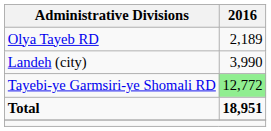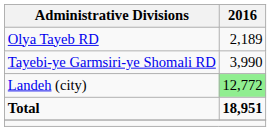row 3 | Administrative Divisions: Landeh (city) -> Tayebi-ye Garmsiri-ye Shomali RD
row 4 | Administrative Divisions: Tayebi-ye Garmsiri-ye Shomali RD -> Landeh (city)
